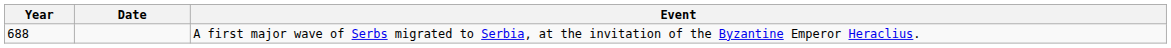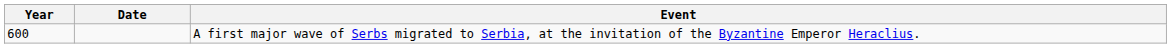row 2 | Year: 688 -> 600
